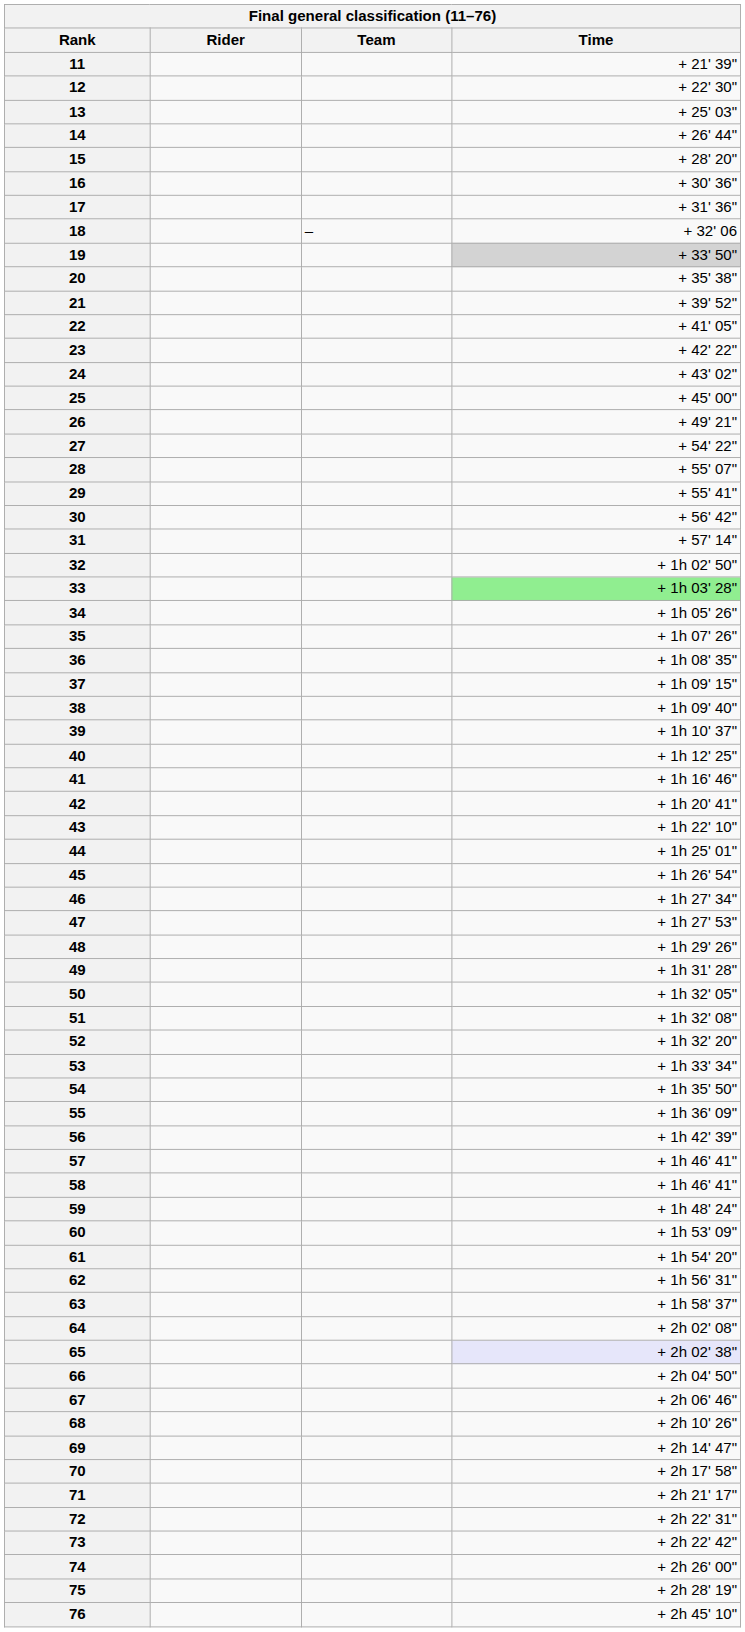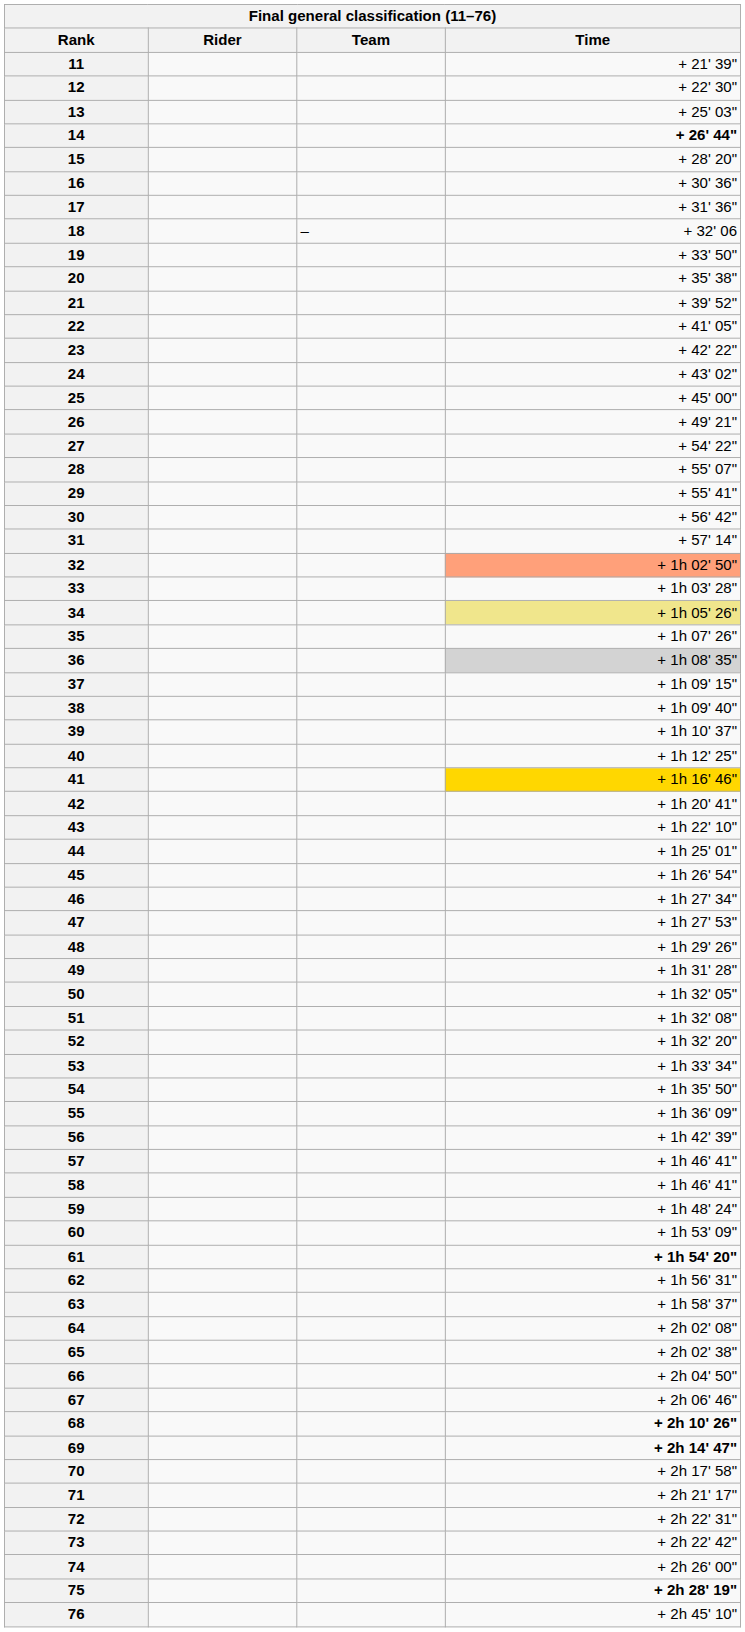14 | Time: normal -> bold
19 | Time: lightgrey background -> no background
32 | Time: no background -> lightsalmon background
33 | Time: lightgreen background -> no background
34 | Time: no background -> khaki background
36 | Time: no background -> lightgrey background
41 | Time: no background -> gold background
61 | Time: normal -> bold
65 | Time: lavender background -> no background
68 | Time: normal -> bold
69 | Time: normal -> bold
75 | Time: normal -> bold
